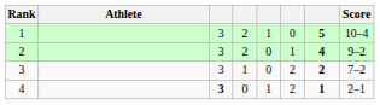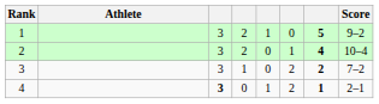row 2 | Score: 10–4 -> 9–2
row 3 | Score: 9–2 -> 10–4
